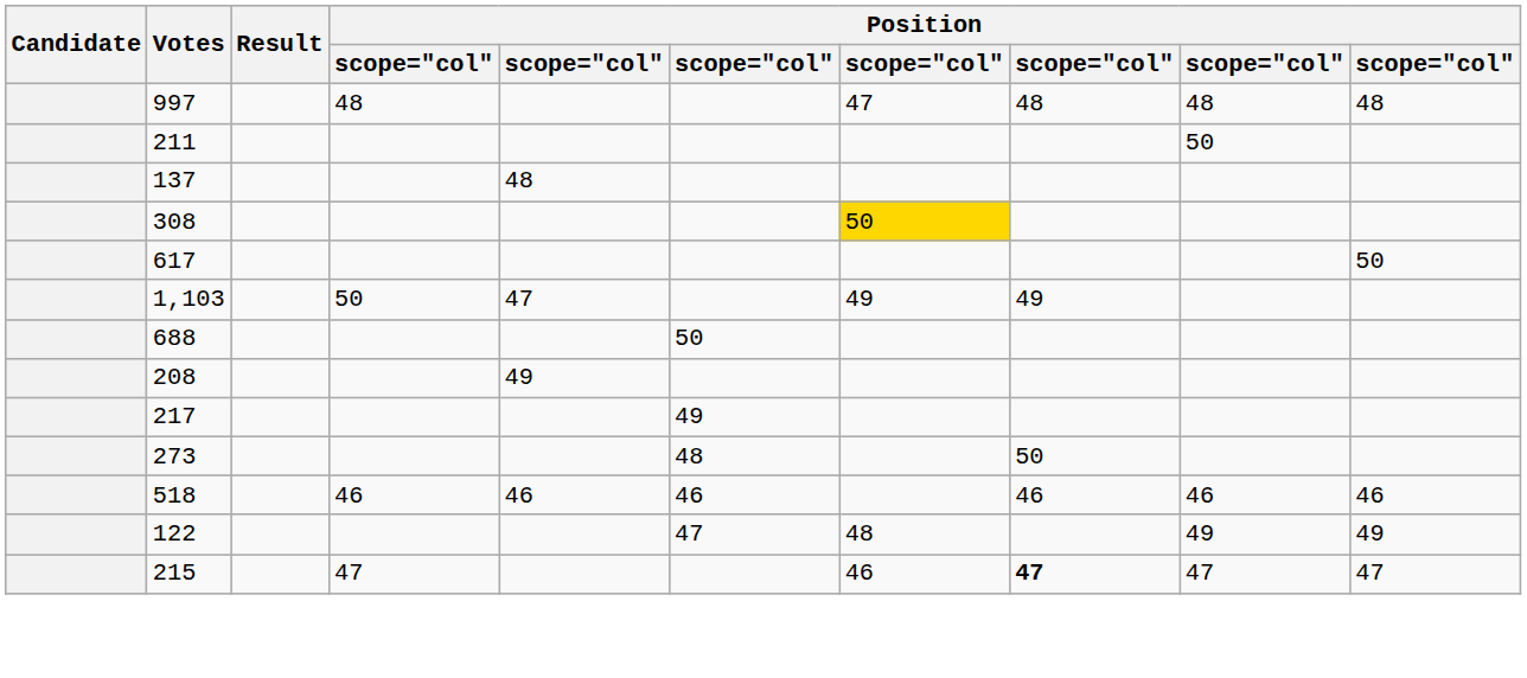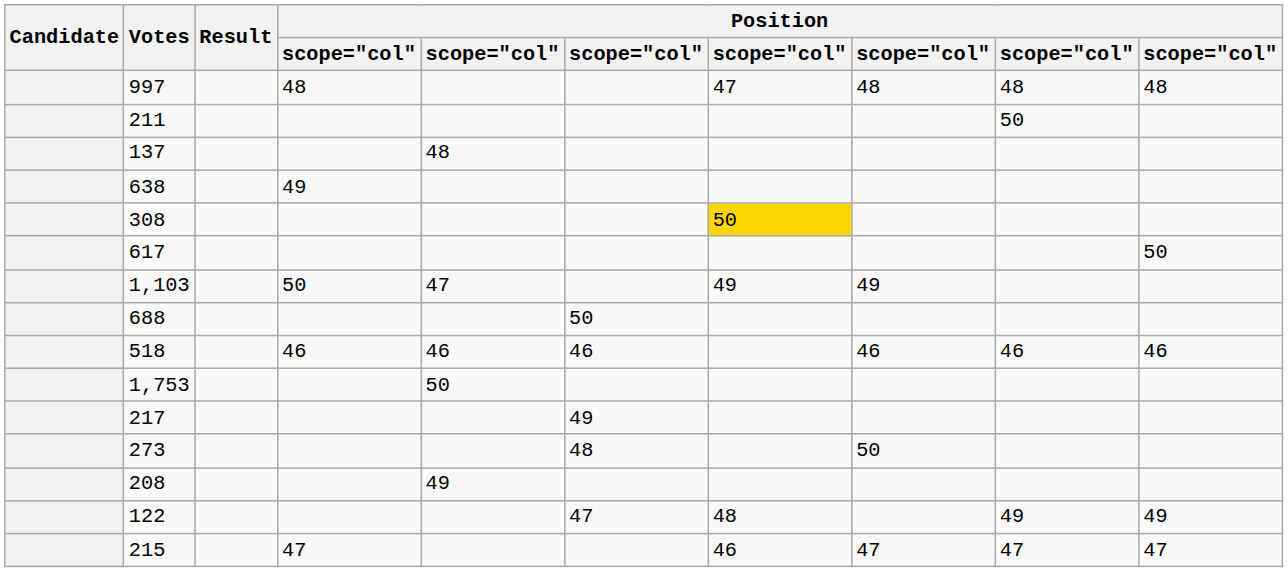+ row: 638 | 49
rows swapped: 208 <-> 518
+ row: 1,753 | 50
215 | column 8: bold -> normal
